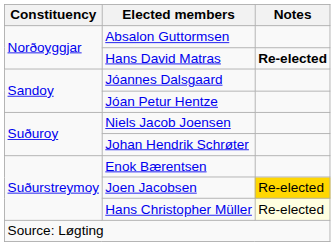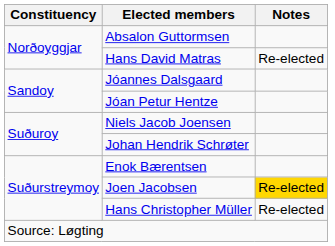Hans David Matras | Notes: bold -> normal
Hans Christopher Müller | Notes: lightyellow background -> no background
